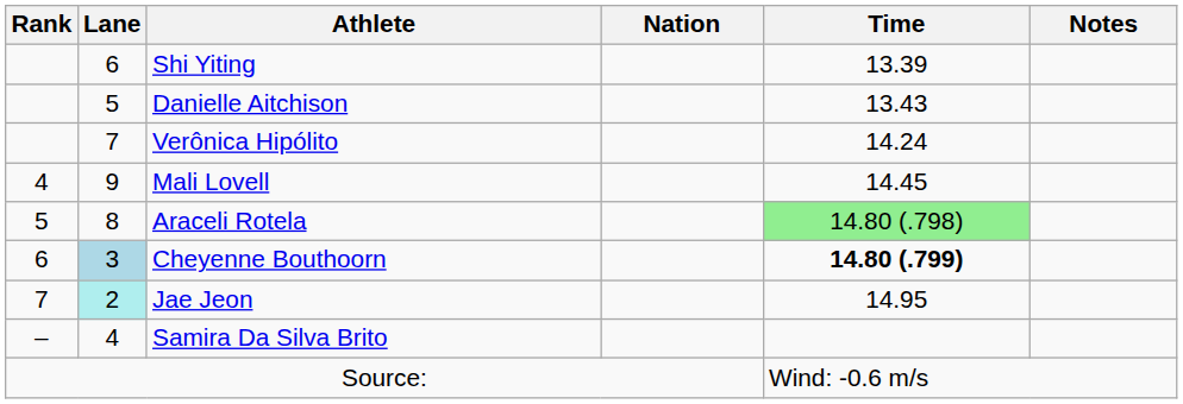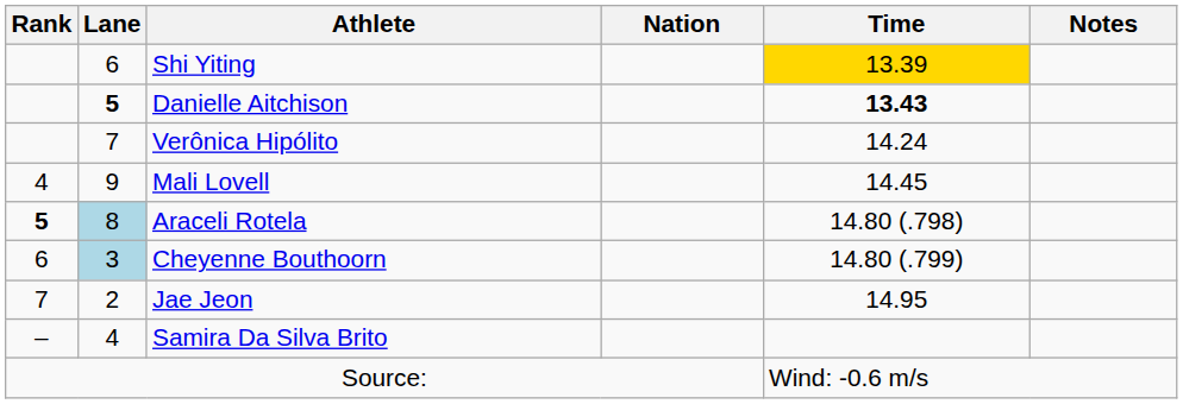Shi Yiting | Time: no background -> gold background
Danielle Aitchison | Lane: normal -> bold
Danielle Aitchison | Time: normal -> bold
Araceli Rotela | Rank: normal -> bold
Araceli Rotela | Lane: no background -> lightblue background
Araceli Rotela | Time: lightgreen background -> no background
Cheyenne Bouthoorn | Time: bold -> normal
Jae Jeon | Lane: paleturquoise background -> no background
